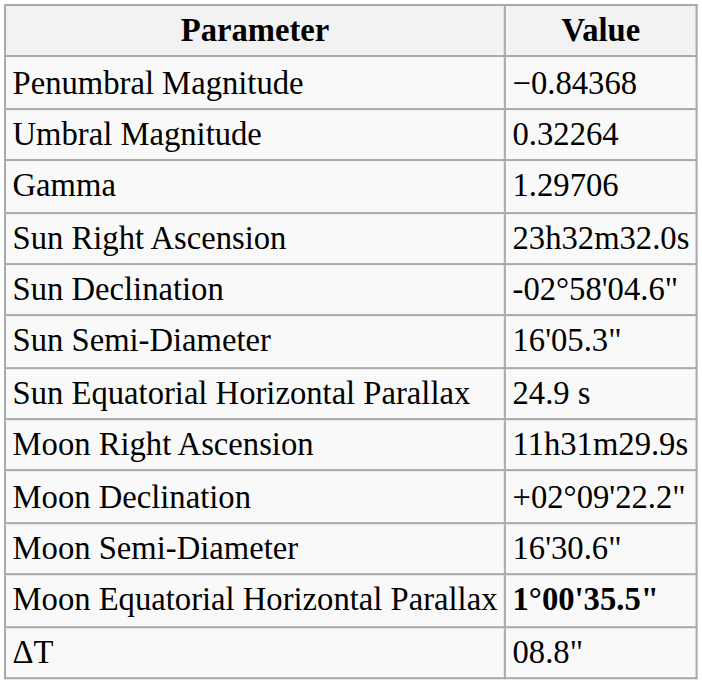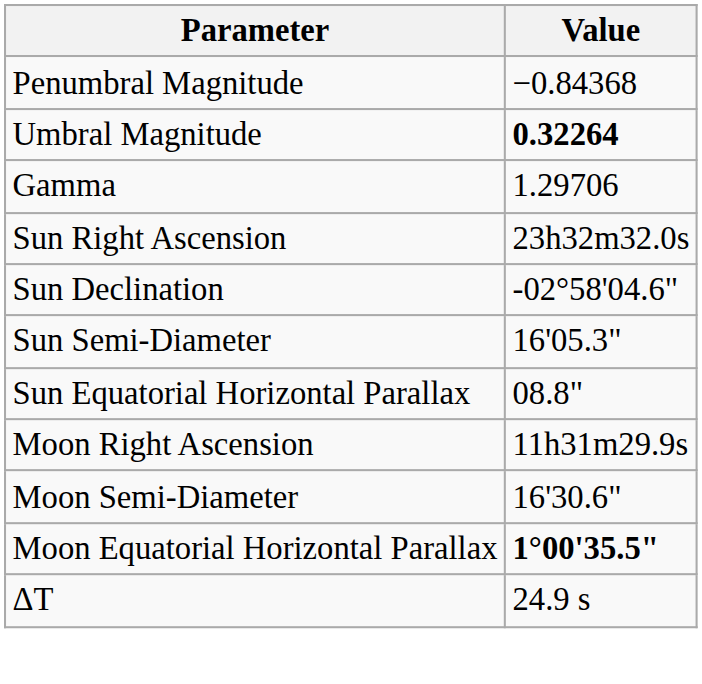Umbral Magnitude | Value: normal -> bold
Sun Equatorial Horizontal Parallax | Value: 24.9 s -> 08.8"
- row: Moon Declination | +02°09'22.2"
ΔT | Value: 08.8" -> 24.9 s
